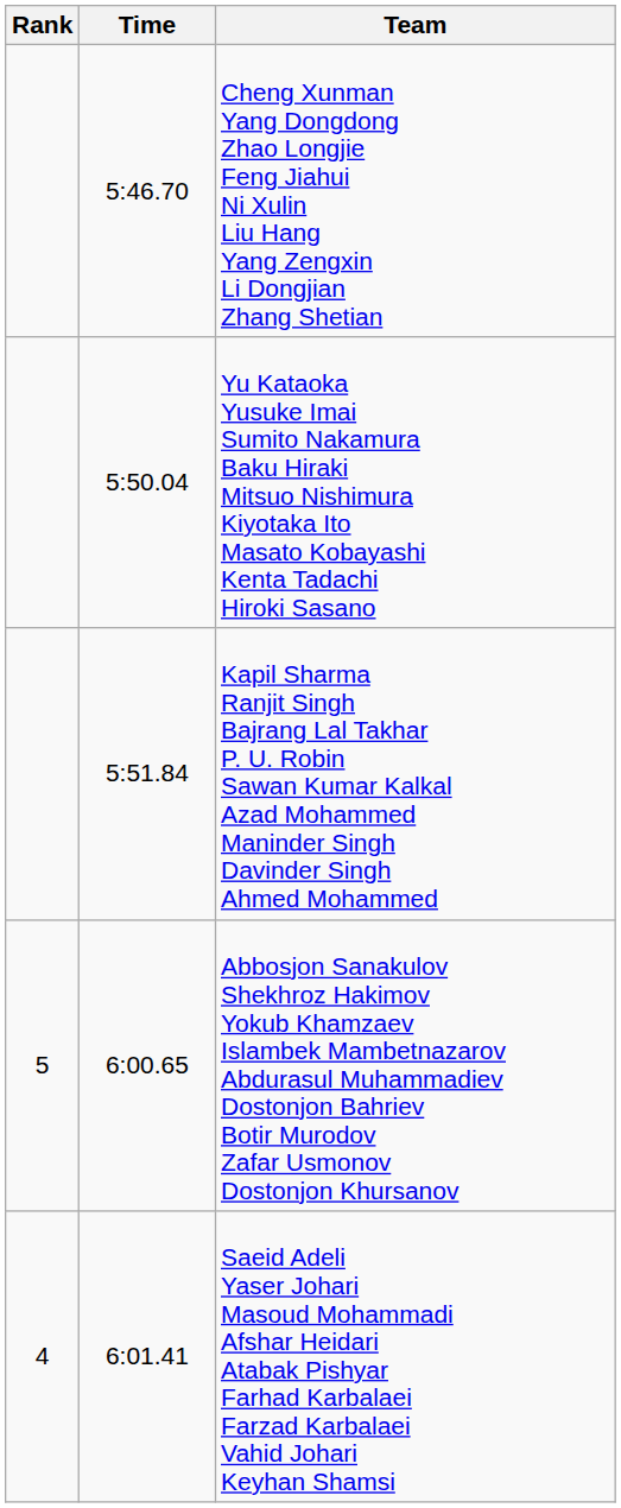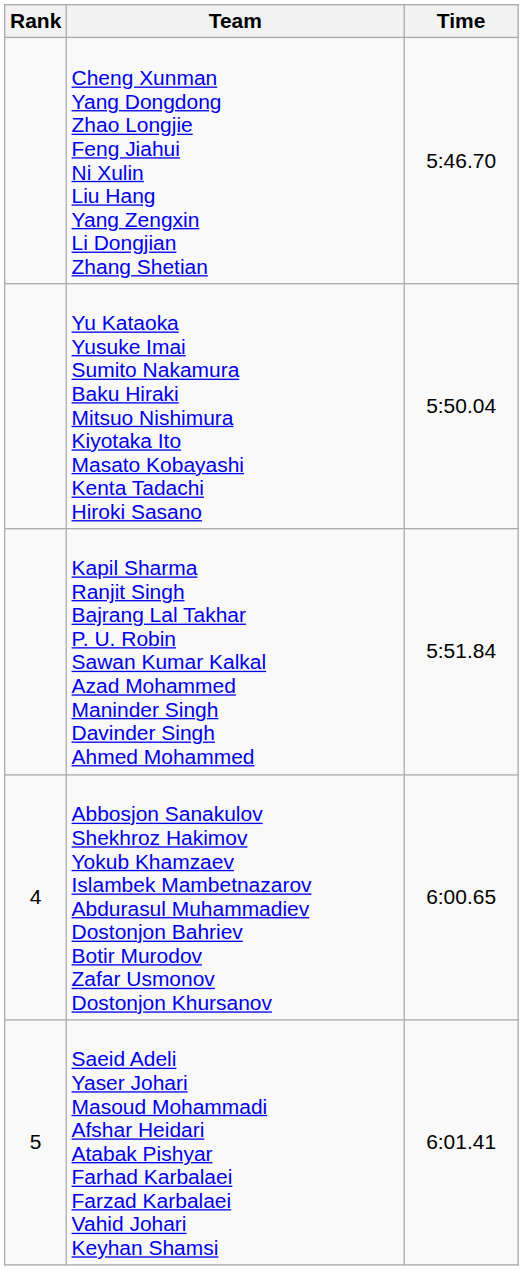columns swapped: Team <-> Time
row 5 | Rank: 5 -> 4
row 6 | Rank: 4 -> 5
